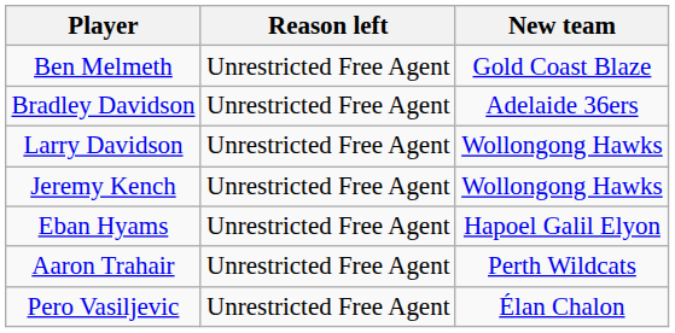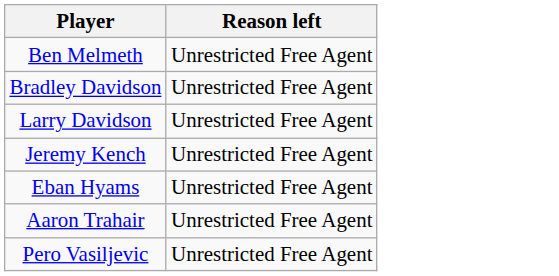- column: New team | Gold Coast Blaze | Adelaide 36ers | Wollongong Hawks | Wollongong Hawks | Hapoel Galil Elyon | Perth Wildcats | Élan Chalon
